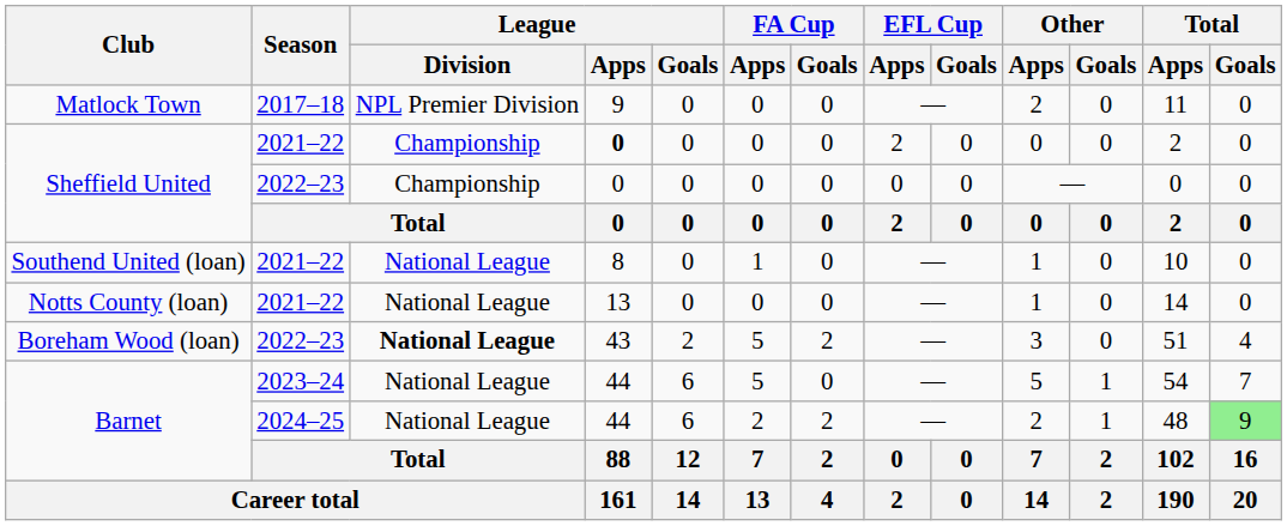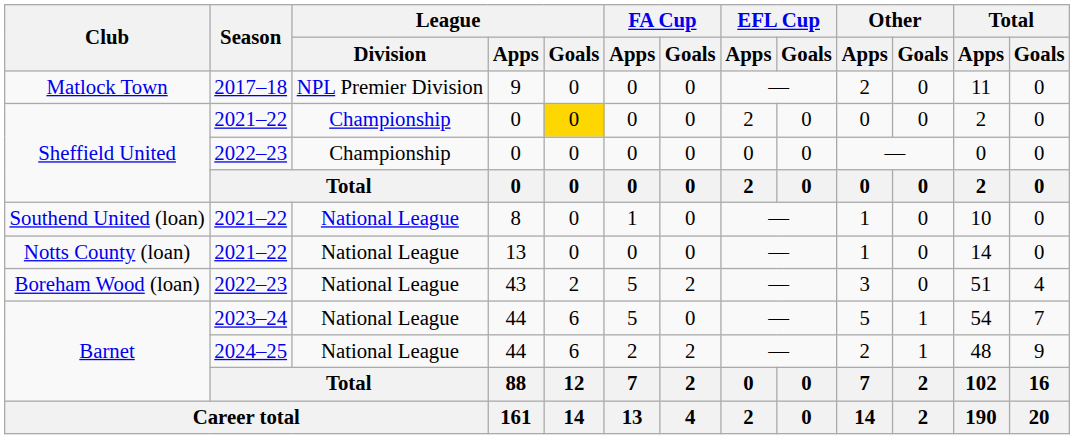Sheffield United / 2021–22 | League / Apps: bold -> normal
Sheffield United / 2021–22 | League / Goals: no background -> gold background
Boreham Wood (loan) | League / Division: bold -> normal
Barnet / 2024–25 | Total / Goals: lightgreen background -> no background
